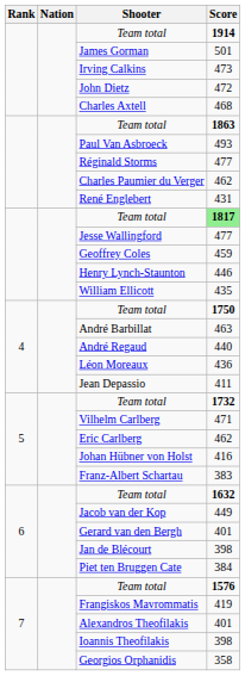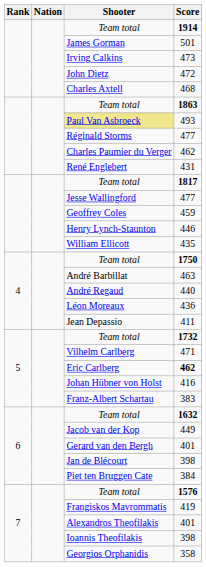493 | Shooter: no background -> khaki background
1817 | Score: lightgreen background -> no background
Eric Carlberg / 462 | Score: normal -> bold
